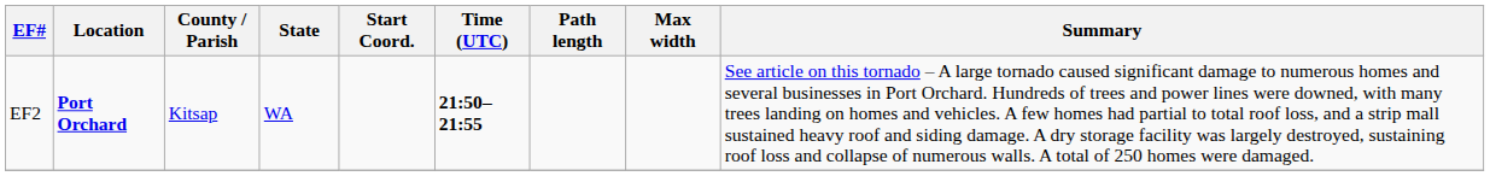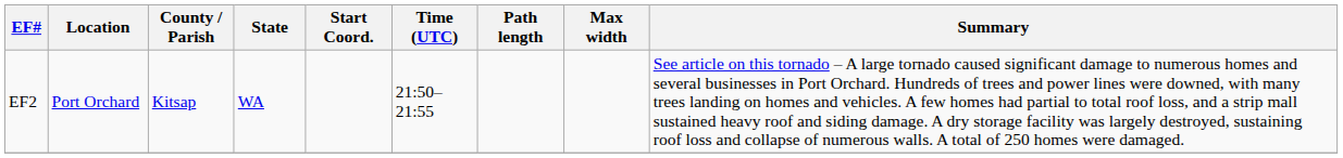EF2 | Location: bold -> normal
EF2 | Time (UTC): bold -> normal
